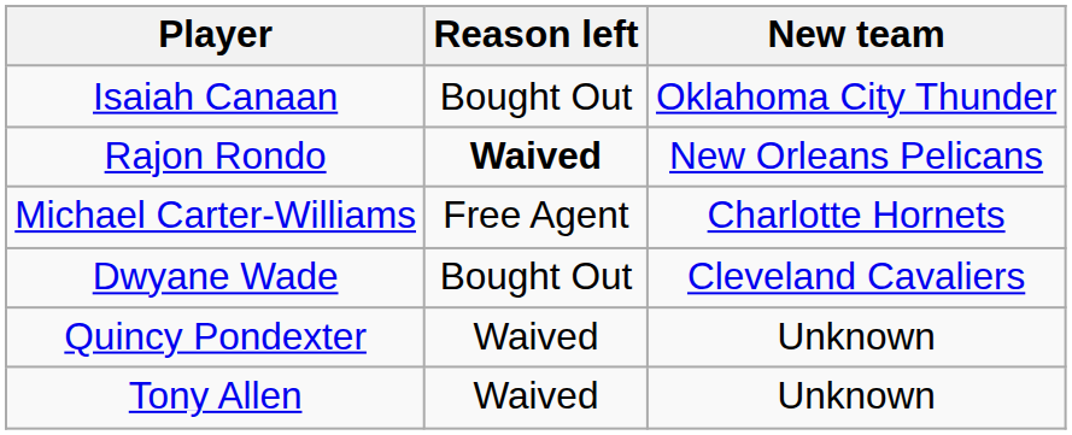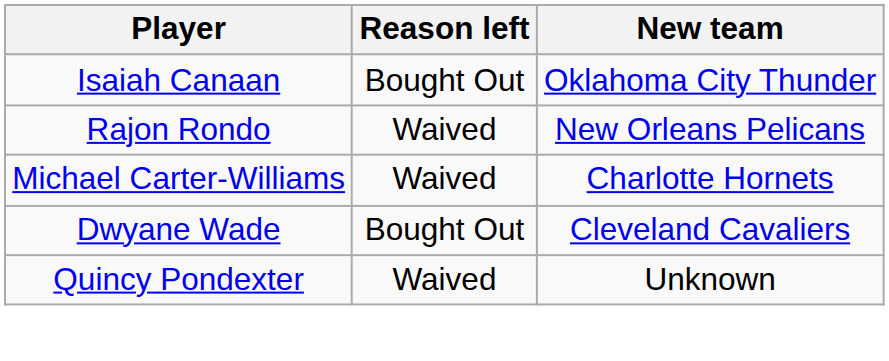Rajon Rondo | Reason left: bold -> normal
Michael Carter-Williams | Reason left: Free Agent -> Waived
- row: Tony Allen | Waived | Unknown
